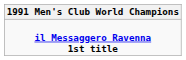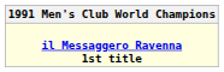row 2 | column 1: no background -> lightyellow background
